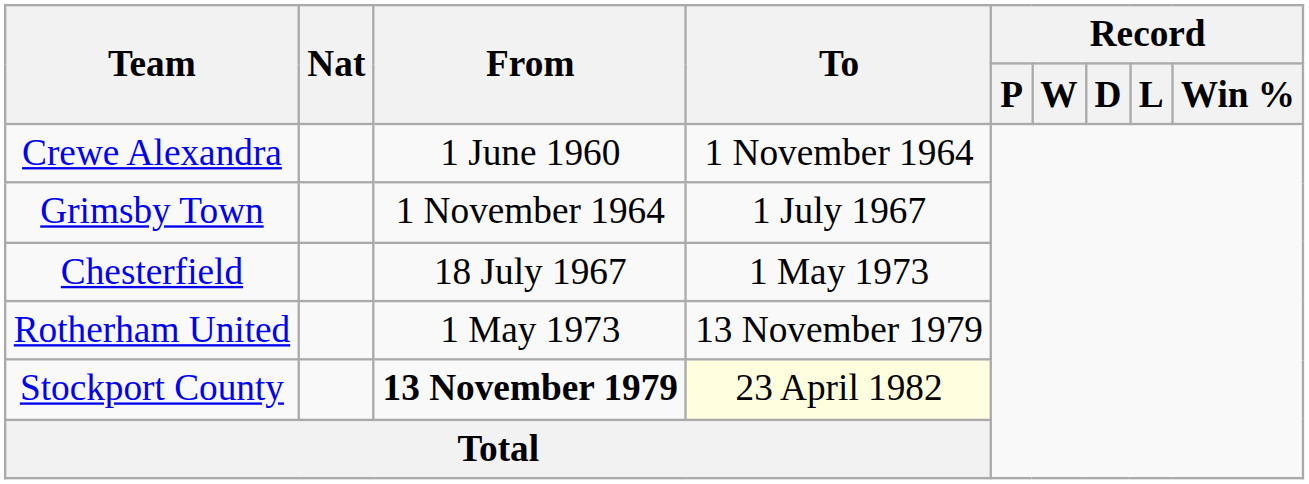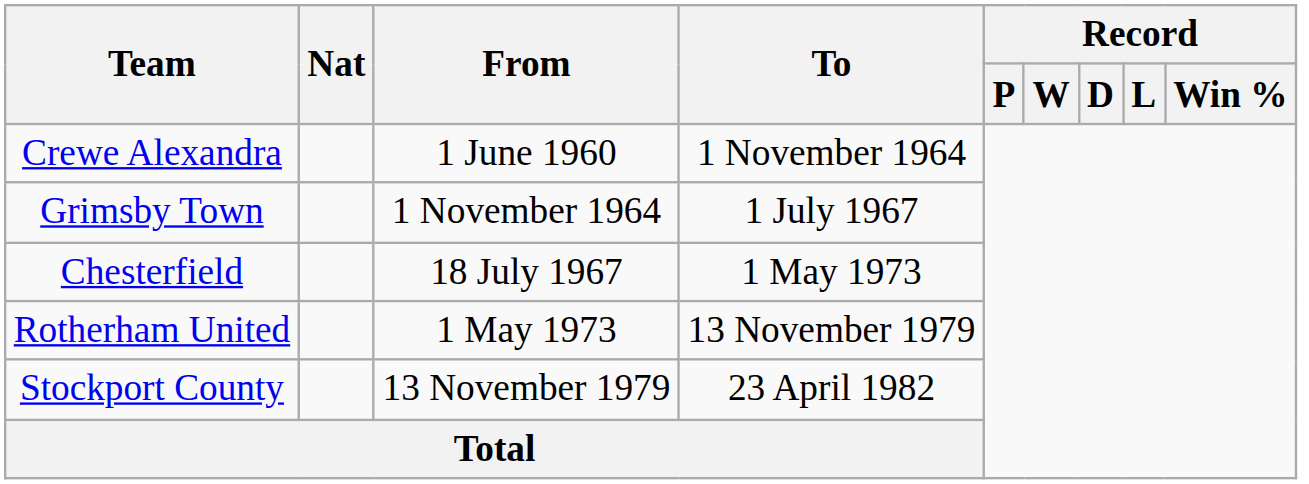Stockport County | From: bold -> normal
Stockport County | To: lightyellow background -> no background
